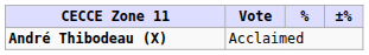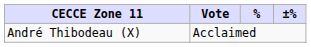André Thibodeau (X) | CECCE Zone 11: bold -> normal
